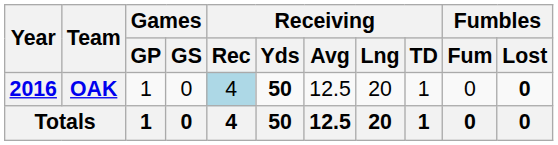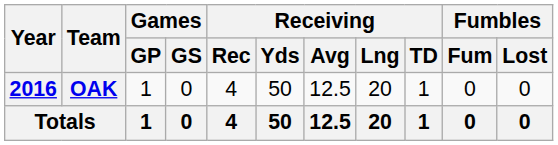OAK | Receiving / Rec: lightblue background -> no background
OAK | Receiving / Yds: bold -> normal
OAK | Fumbles / Lost: bold -> normal
